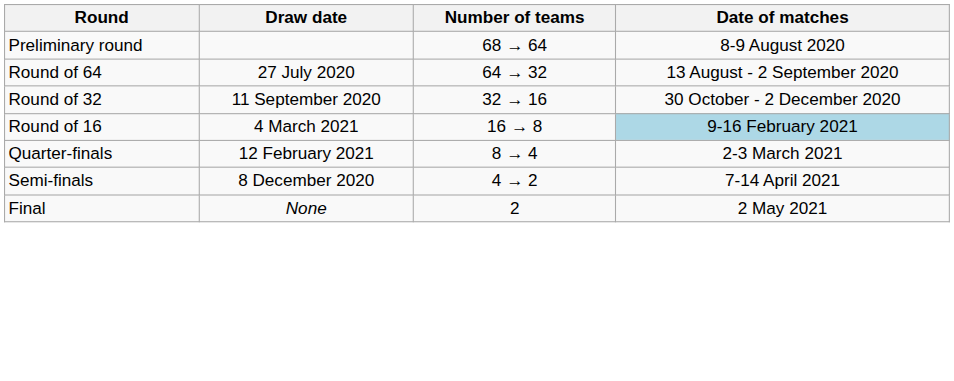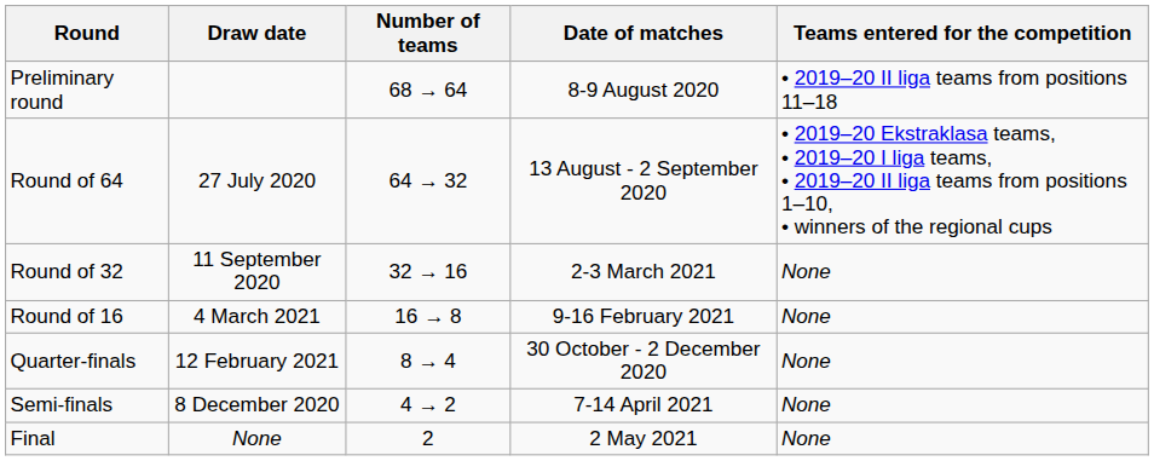+ column: Teams entered for the competition | • 2019–20 II liga teams from positions 11–18 | • 2019–20 Ekstraklasa teams, • 2019–20 I liga teams, • 2019–20 II liga teams from positions 1–10, • winners of the regional cups | None | None | None | None | None
Round of 32 | Date of matches: 30 October - 2 December 2020 -> 2-3 March 2021
Round of 16 | Date of matches: lightblue background -> no background
Quarter-finals | Date of matches: 2-3 March 2021 -> 30 October - 2 December 2020
